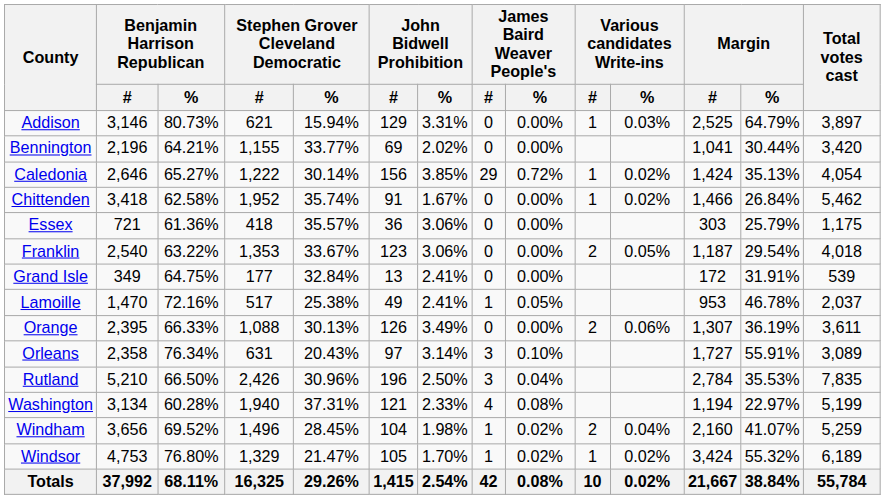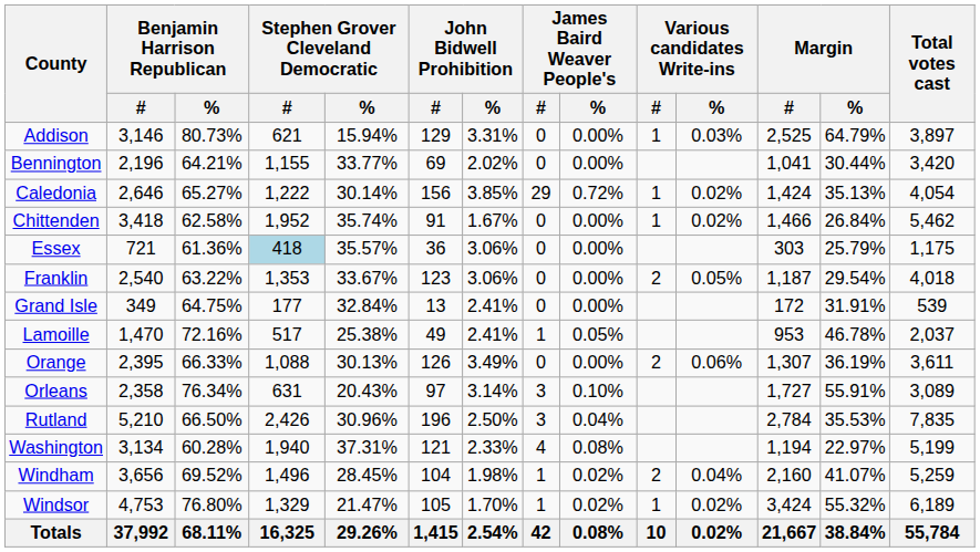Essex | Stephen Grover Cleveland Democratic / #: no background -> lightblue background
